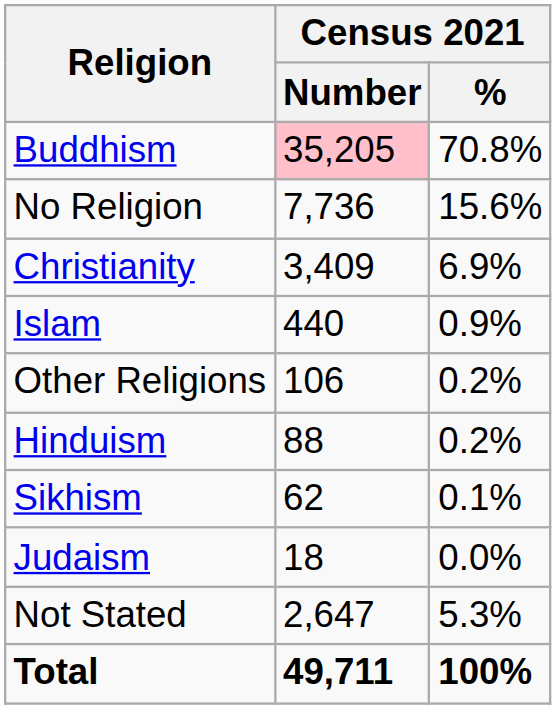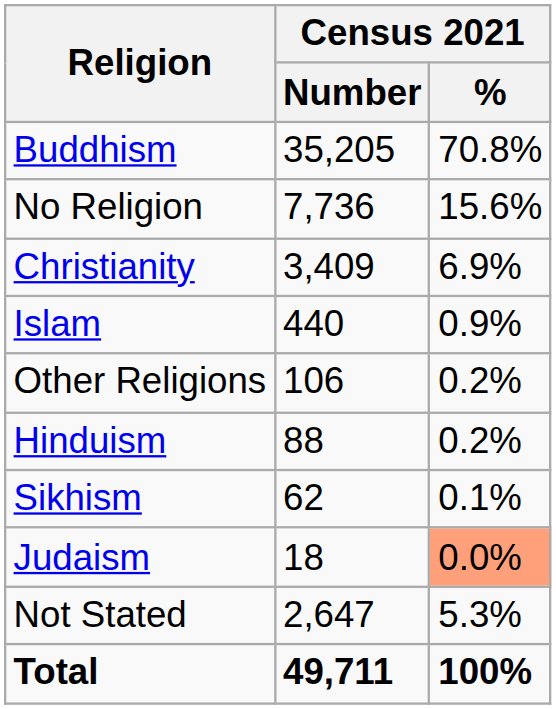Buddhism | Census 2021 / Number: pink background -> no background
Judaism | Census 2021 / %: no background -> lightsalmon background
